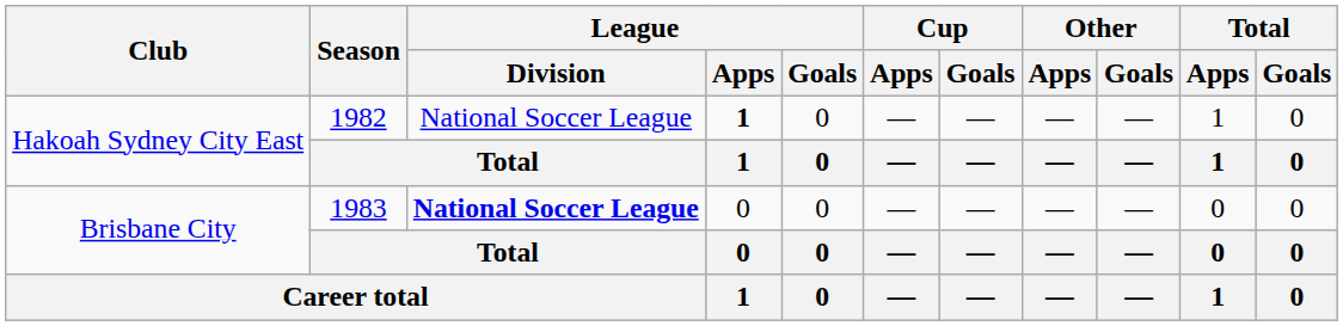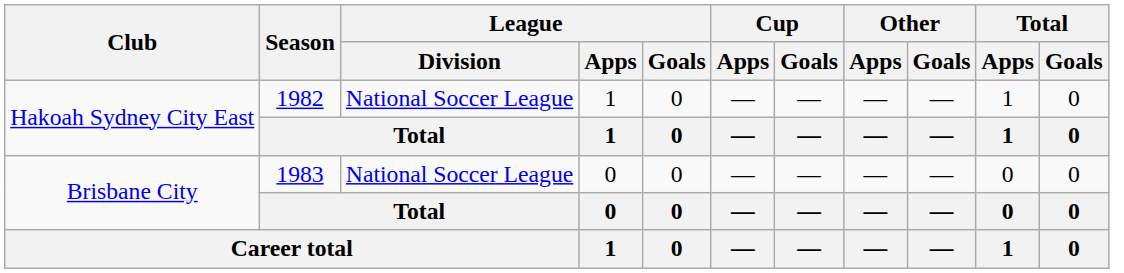Hakoah Sydney City East / 1982 | League / Apps: bold -> normal
Brisbane City / 1983 | League / Division: bold -> normal
